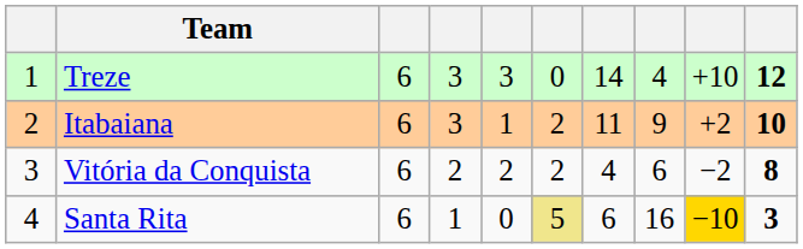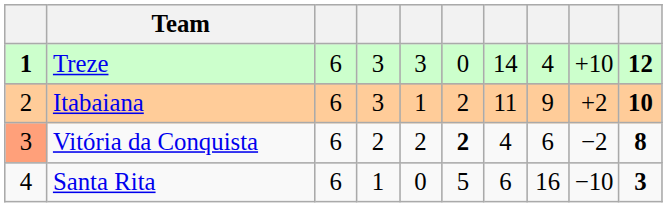Treze | column 1: normal -> bold
Vitória da Conquista | column 1: no background -> lightsalmon background
Vitória da Conquista | column 6: normal -> bold
Santa Rita | column 6: khaki background -> no background
Santa Rita | column 9: gold background -> no background
